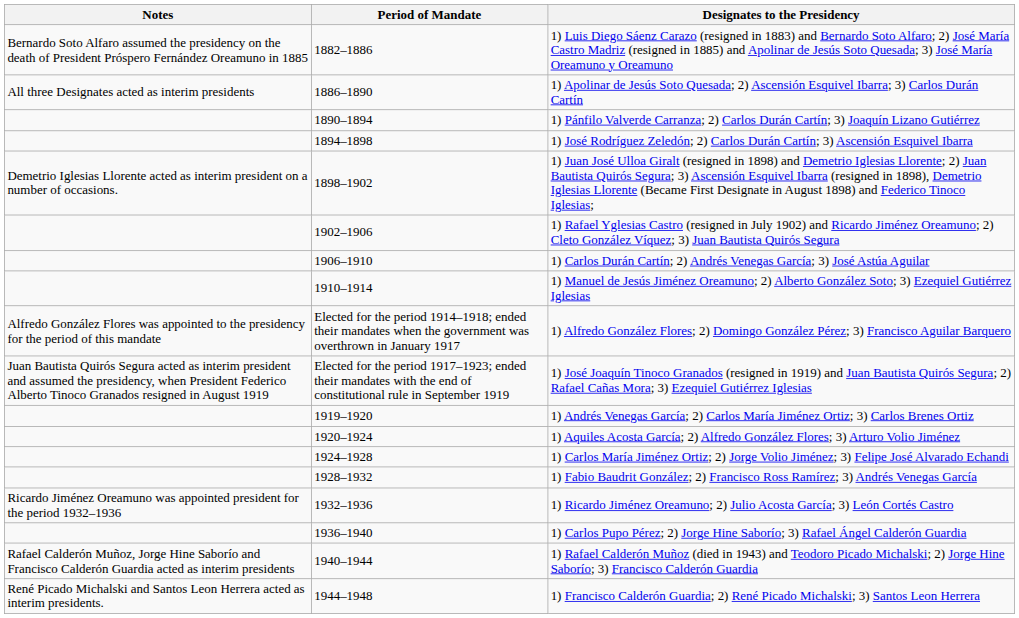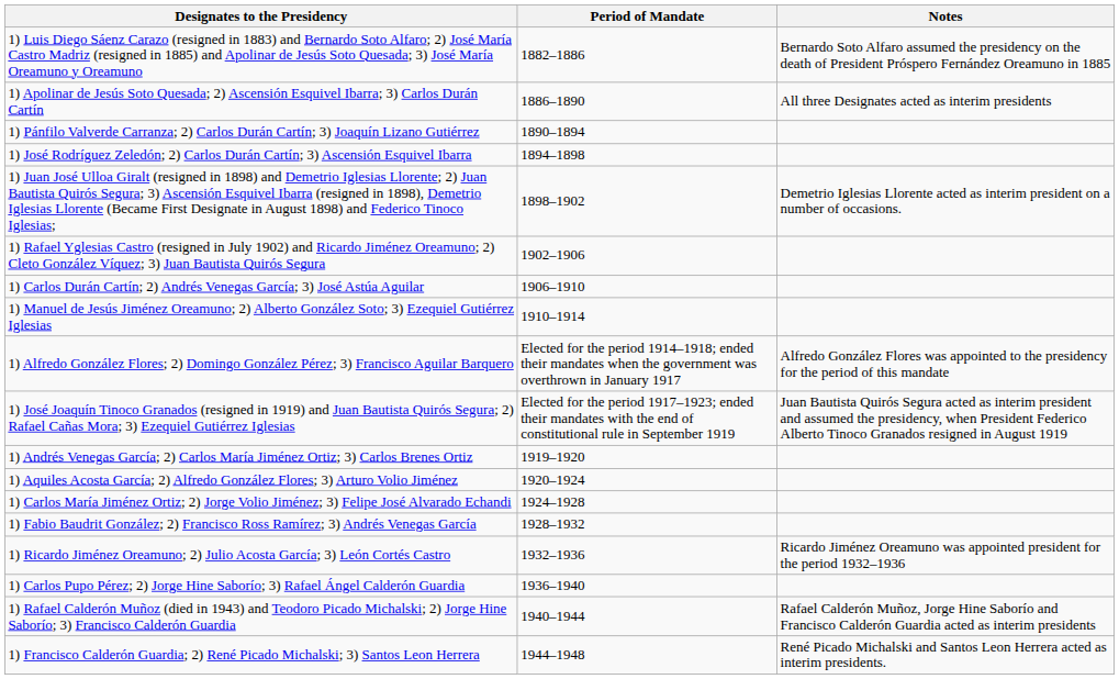columns swapped: Designates to the Presidency <-> Notes
